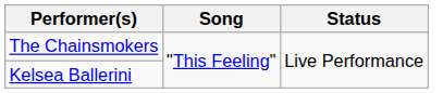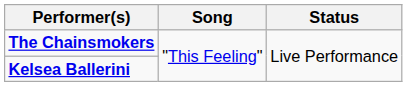The Chainsmokers | Performer(s): normal -> bold
Kelsea Ballerini | Performer(s): normal -> bold
